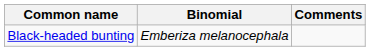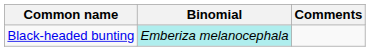Black-headed bunting | Binomial: no background -> paleturquoise background
